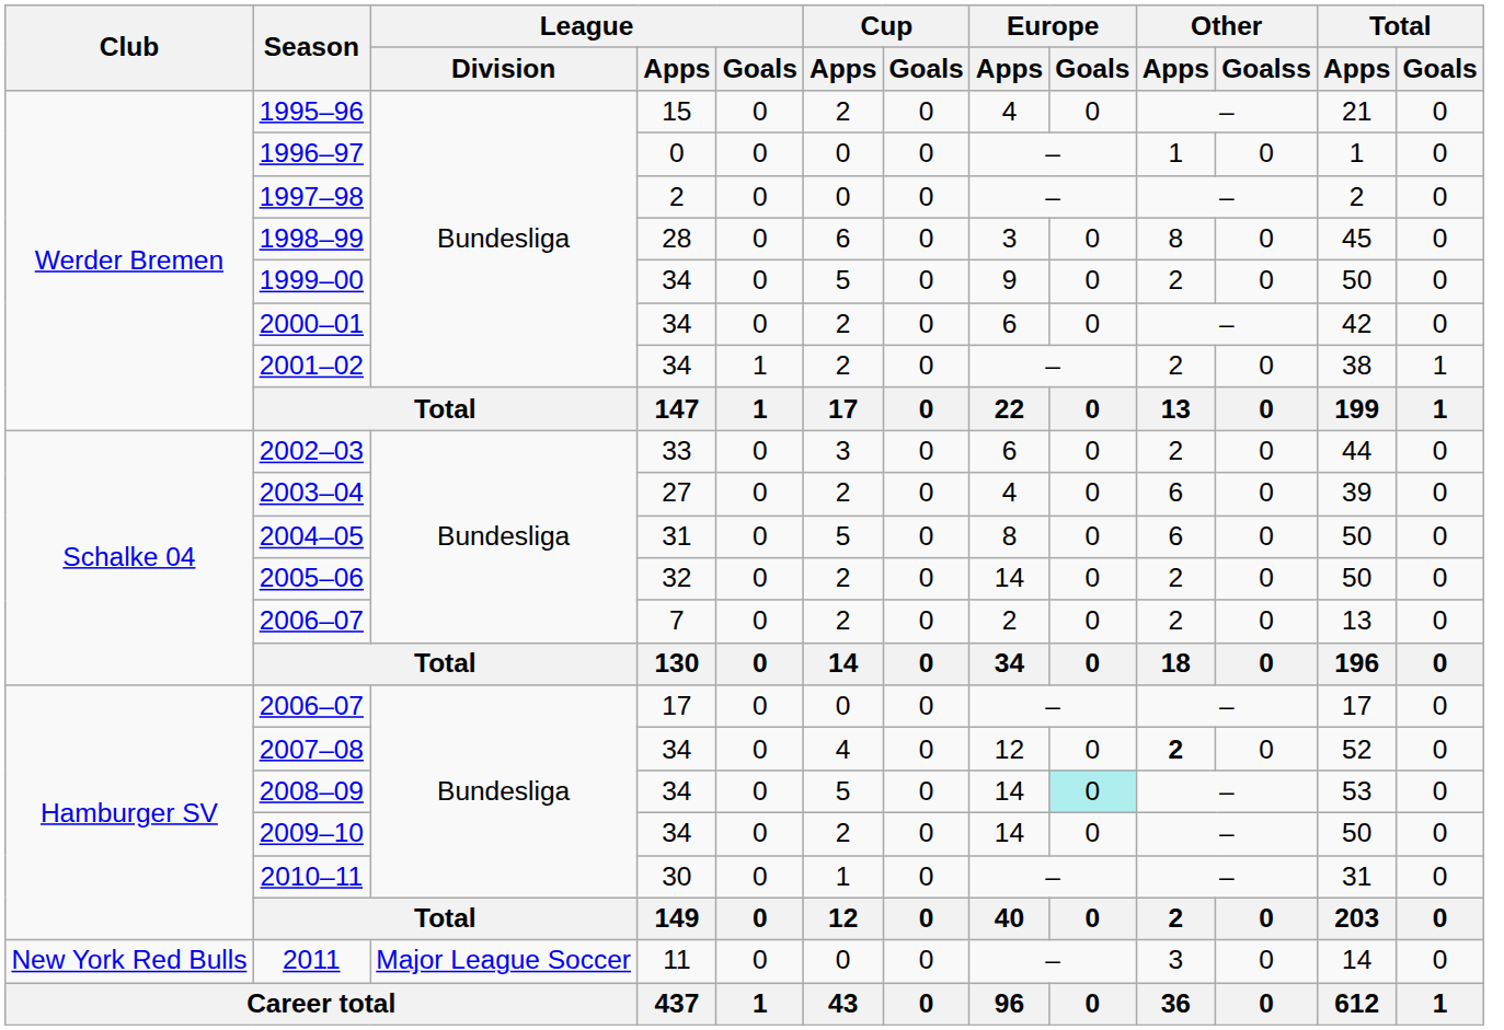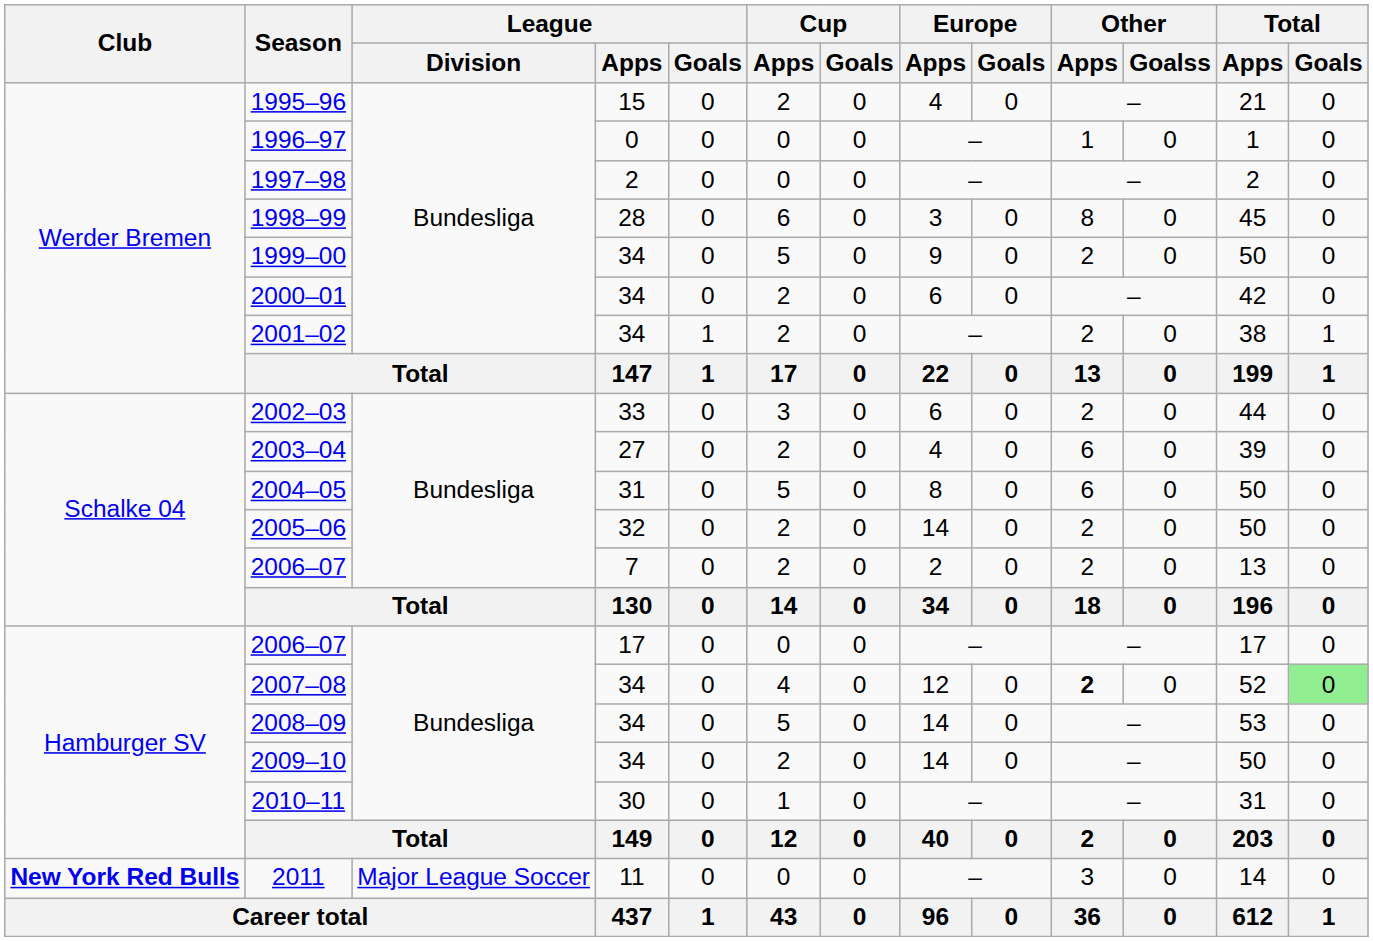2007–08 | Total / Goals: no background -> lightgreen background
2008–09 | Europe / Goals: paleturquoise background -> no background
2011 | Club: normal -> bold
